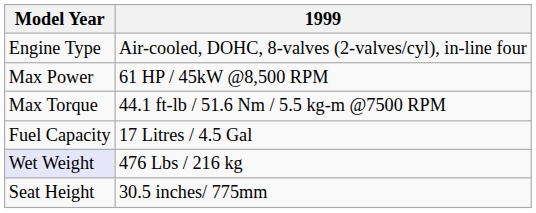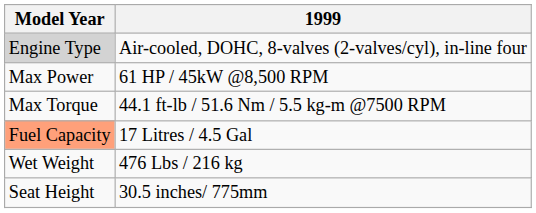Engine Type | Model Year: no background -> lightgrey background
Fuel Capacity | Model Year: no background -> lightsalmon background
Wet Weight | Model Year: lavender background -> no background
